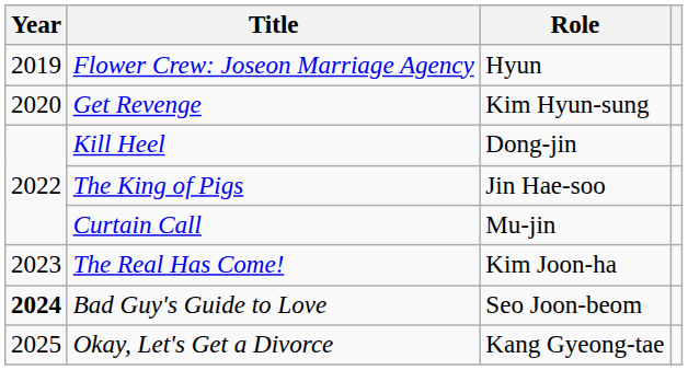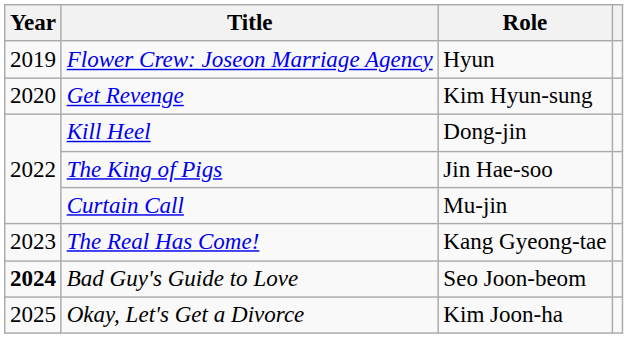The Real Has Come! | Role: Kim Joon-ha -> Kang Gyeong-tae
Okay, Let's Get a Divorce | Role: Kang Gyeong-tae -> Kim Joon-ha
